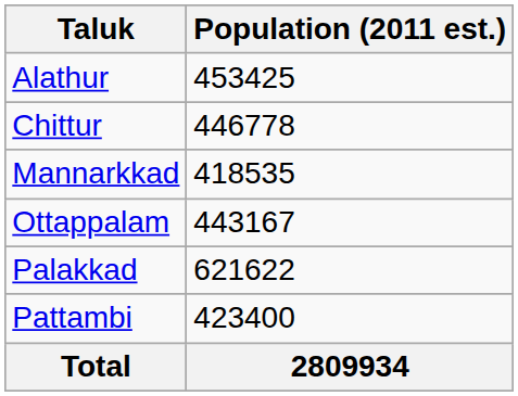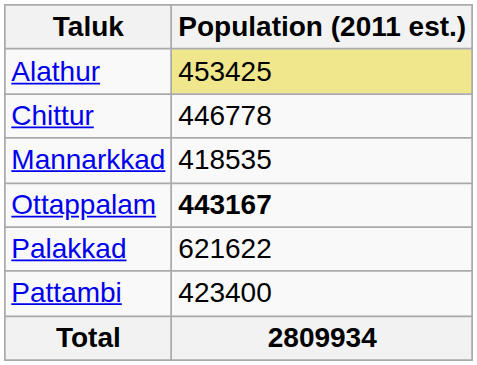Alathur | Population (2011 est.): no background -> khaki background
Ottappalam | Population (2011 est.): normal -> bold
